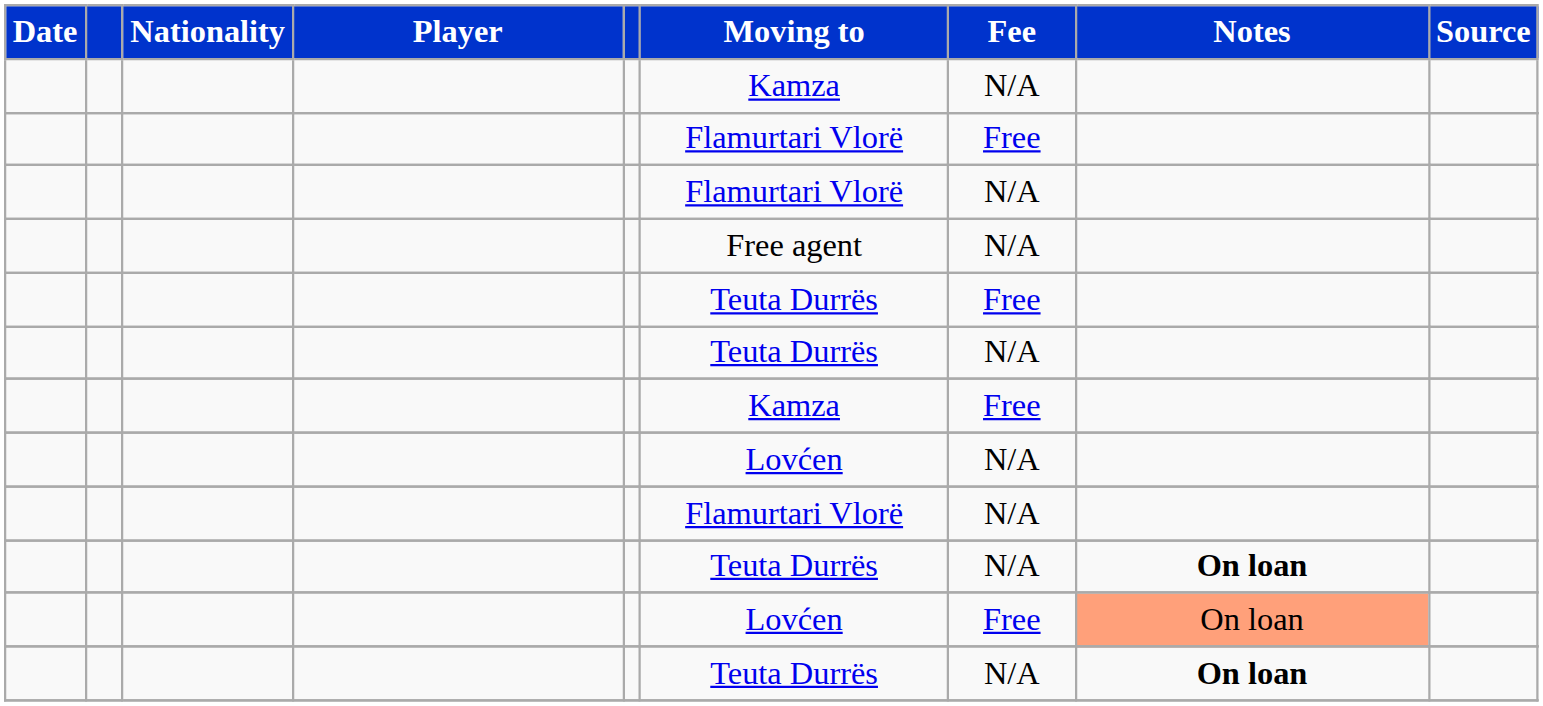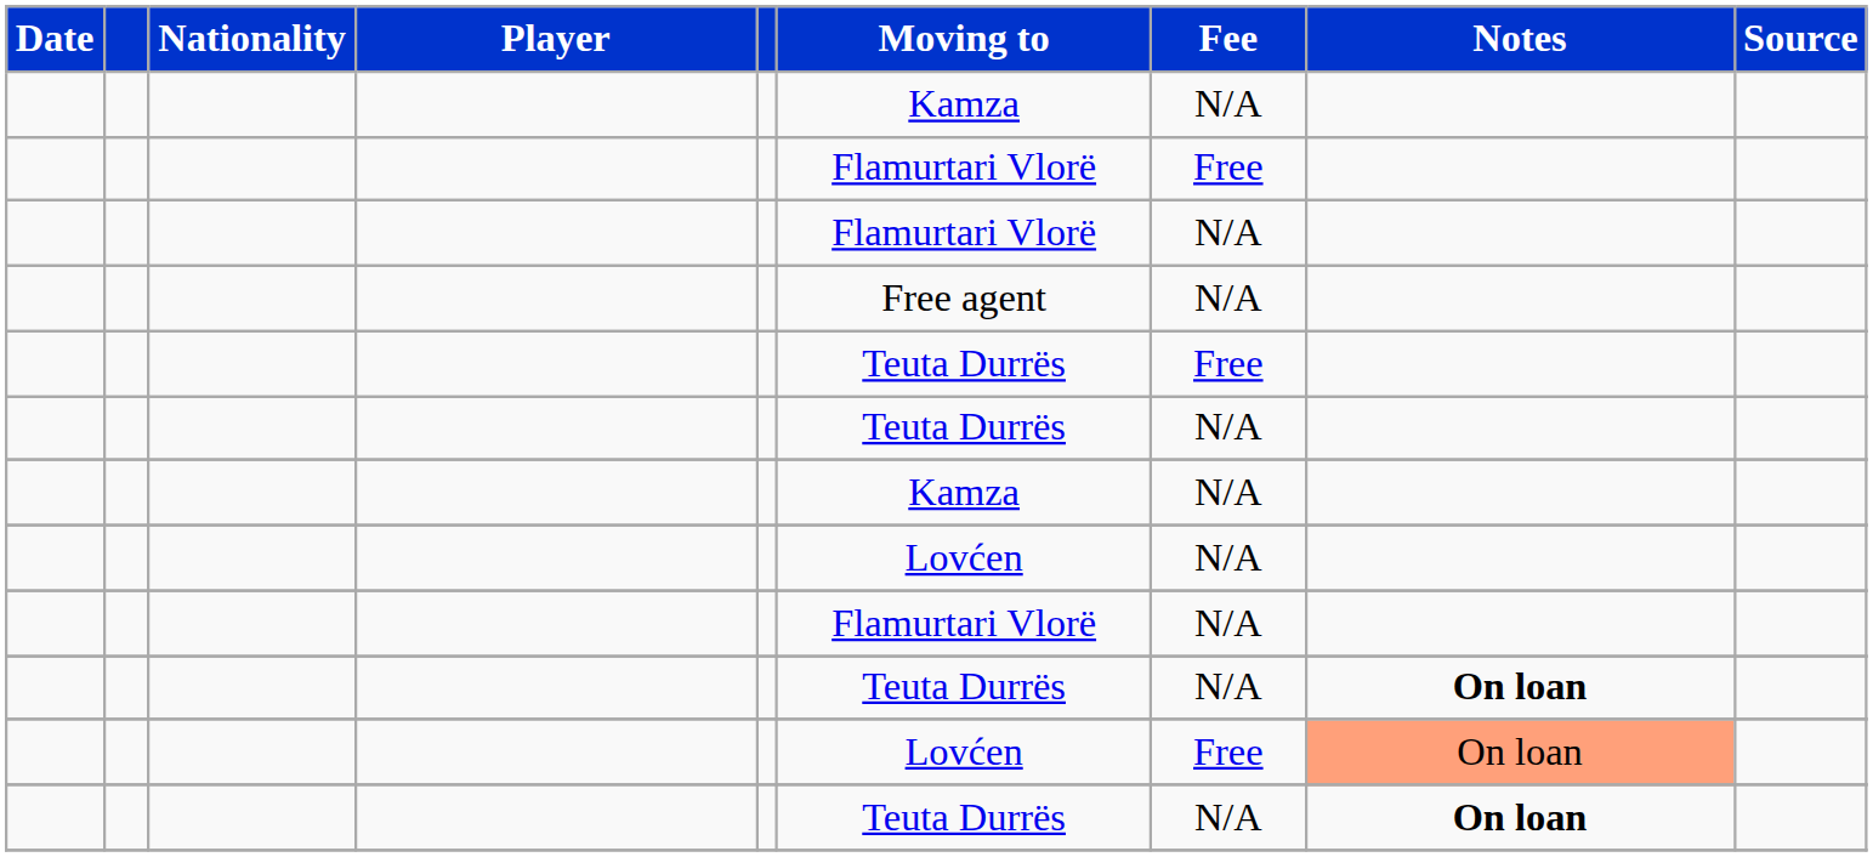row 8 | Fee: Free -> N/A
